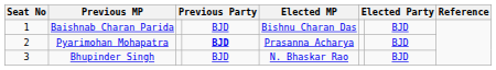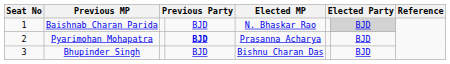Baishnab Charan Parida | Elected MP: Bishnu Charan Das -> N. Bhaskar Rao
Baishnab Charan Parida | column 7: no background -> lightgrey background
Bhupinder Singh | Elected MP: N. Bhaskar Rao -> Bishnu Charan Das
